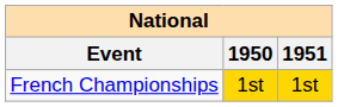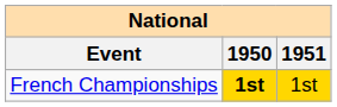French Championships | 1950: normal -> bold
